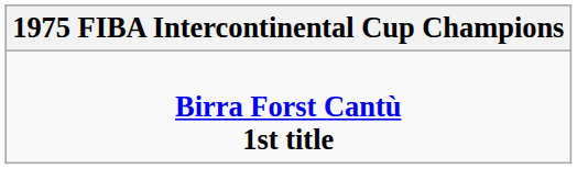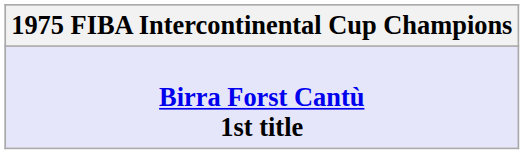row 2 | column 1: no background -> lavender background
